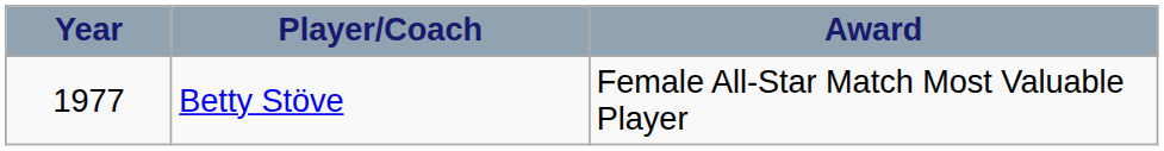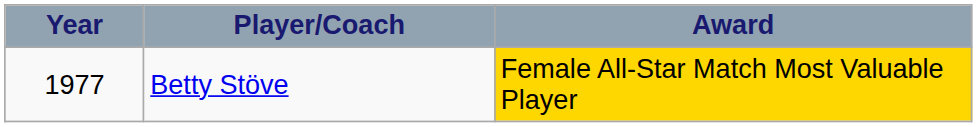row 2 | Award: no background -> gold background
